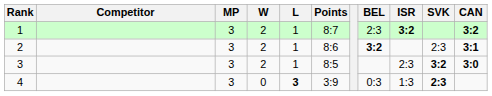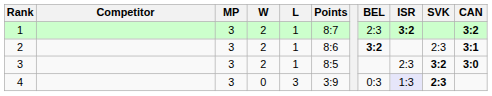4 | L: bold -> normal
4 | ISR: no background -> lavender background
